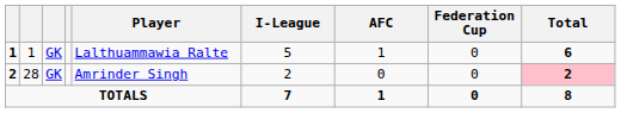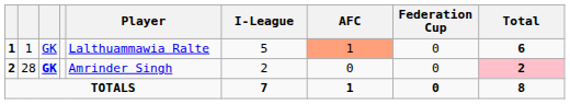row 2 | AFC: no background -> lightsalmon background
row 3 | column 3: normal -> bold
